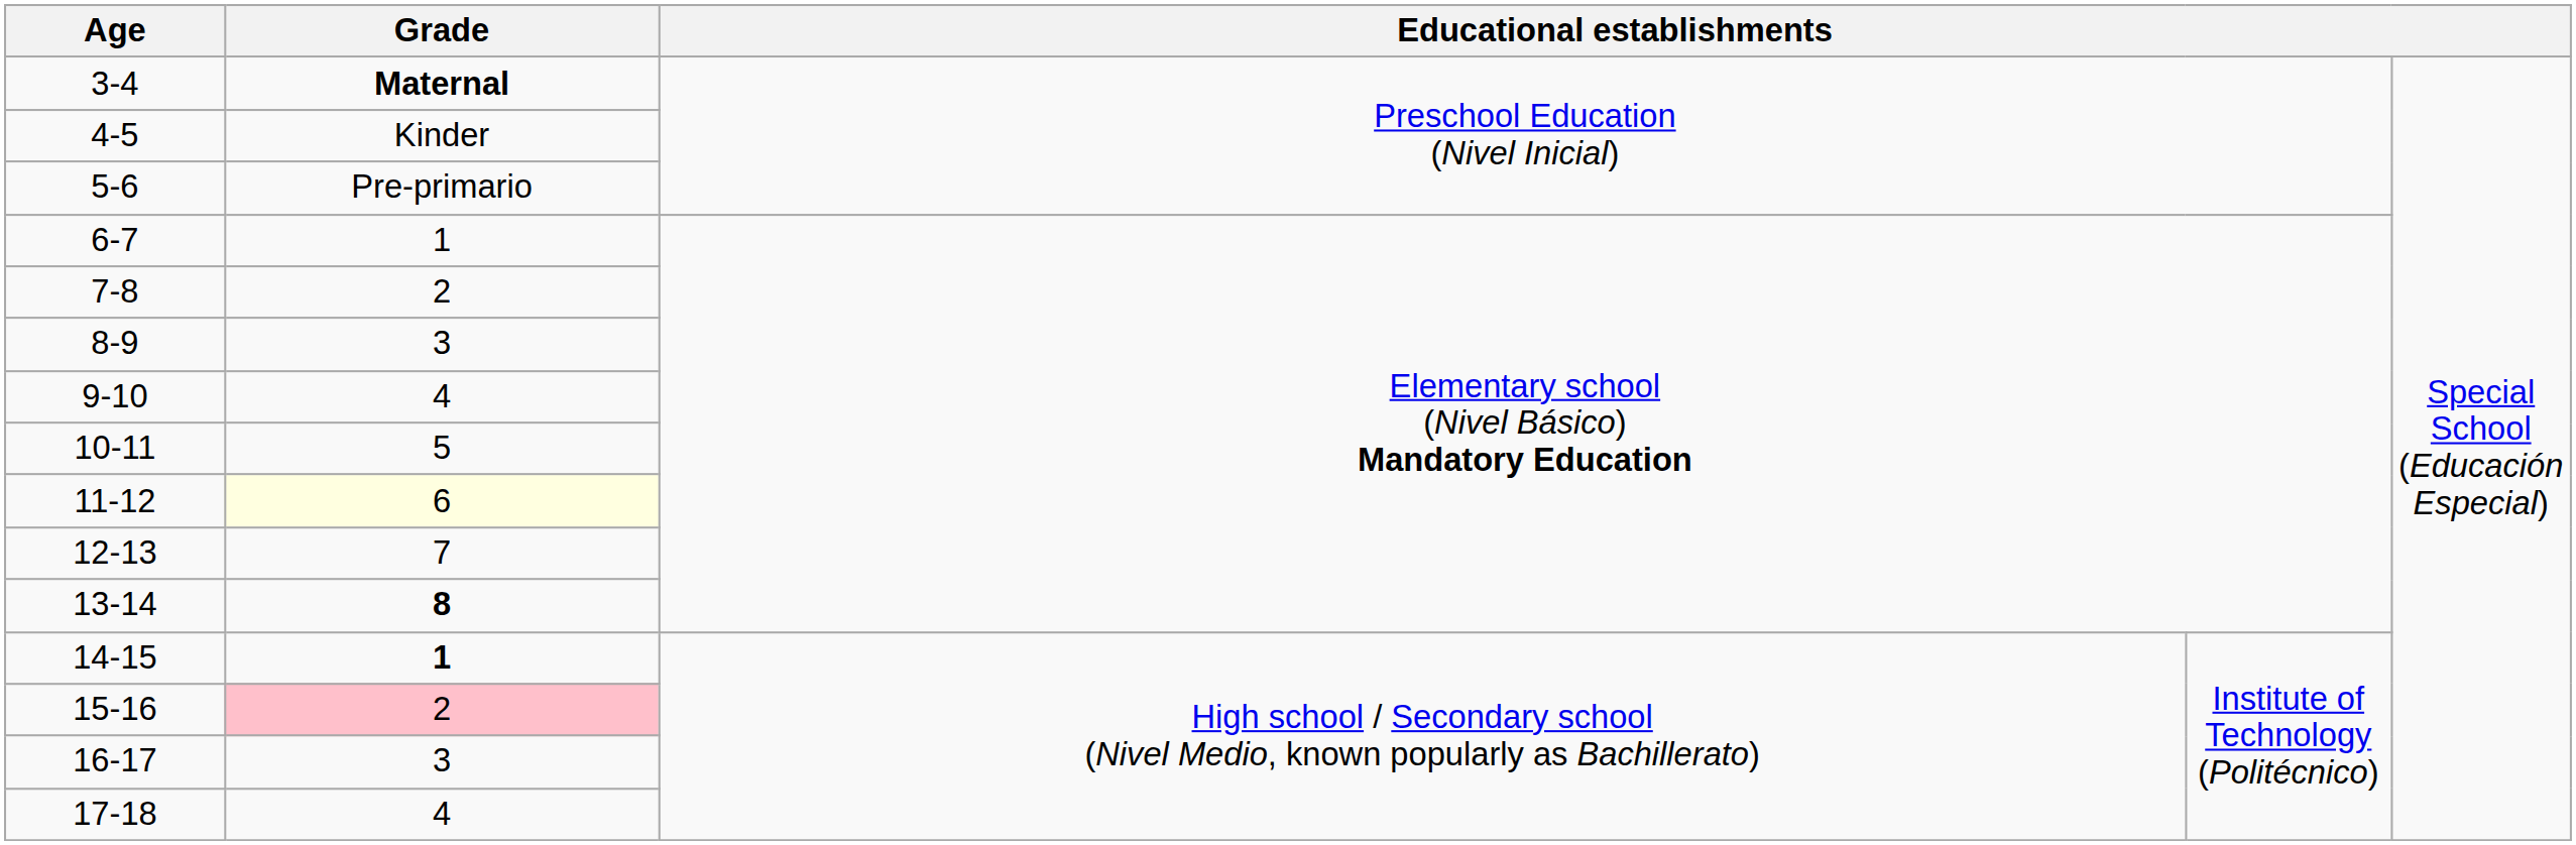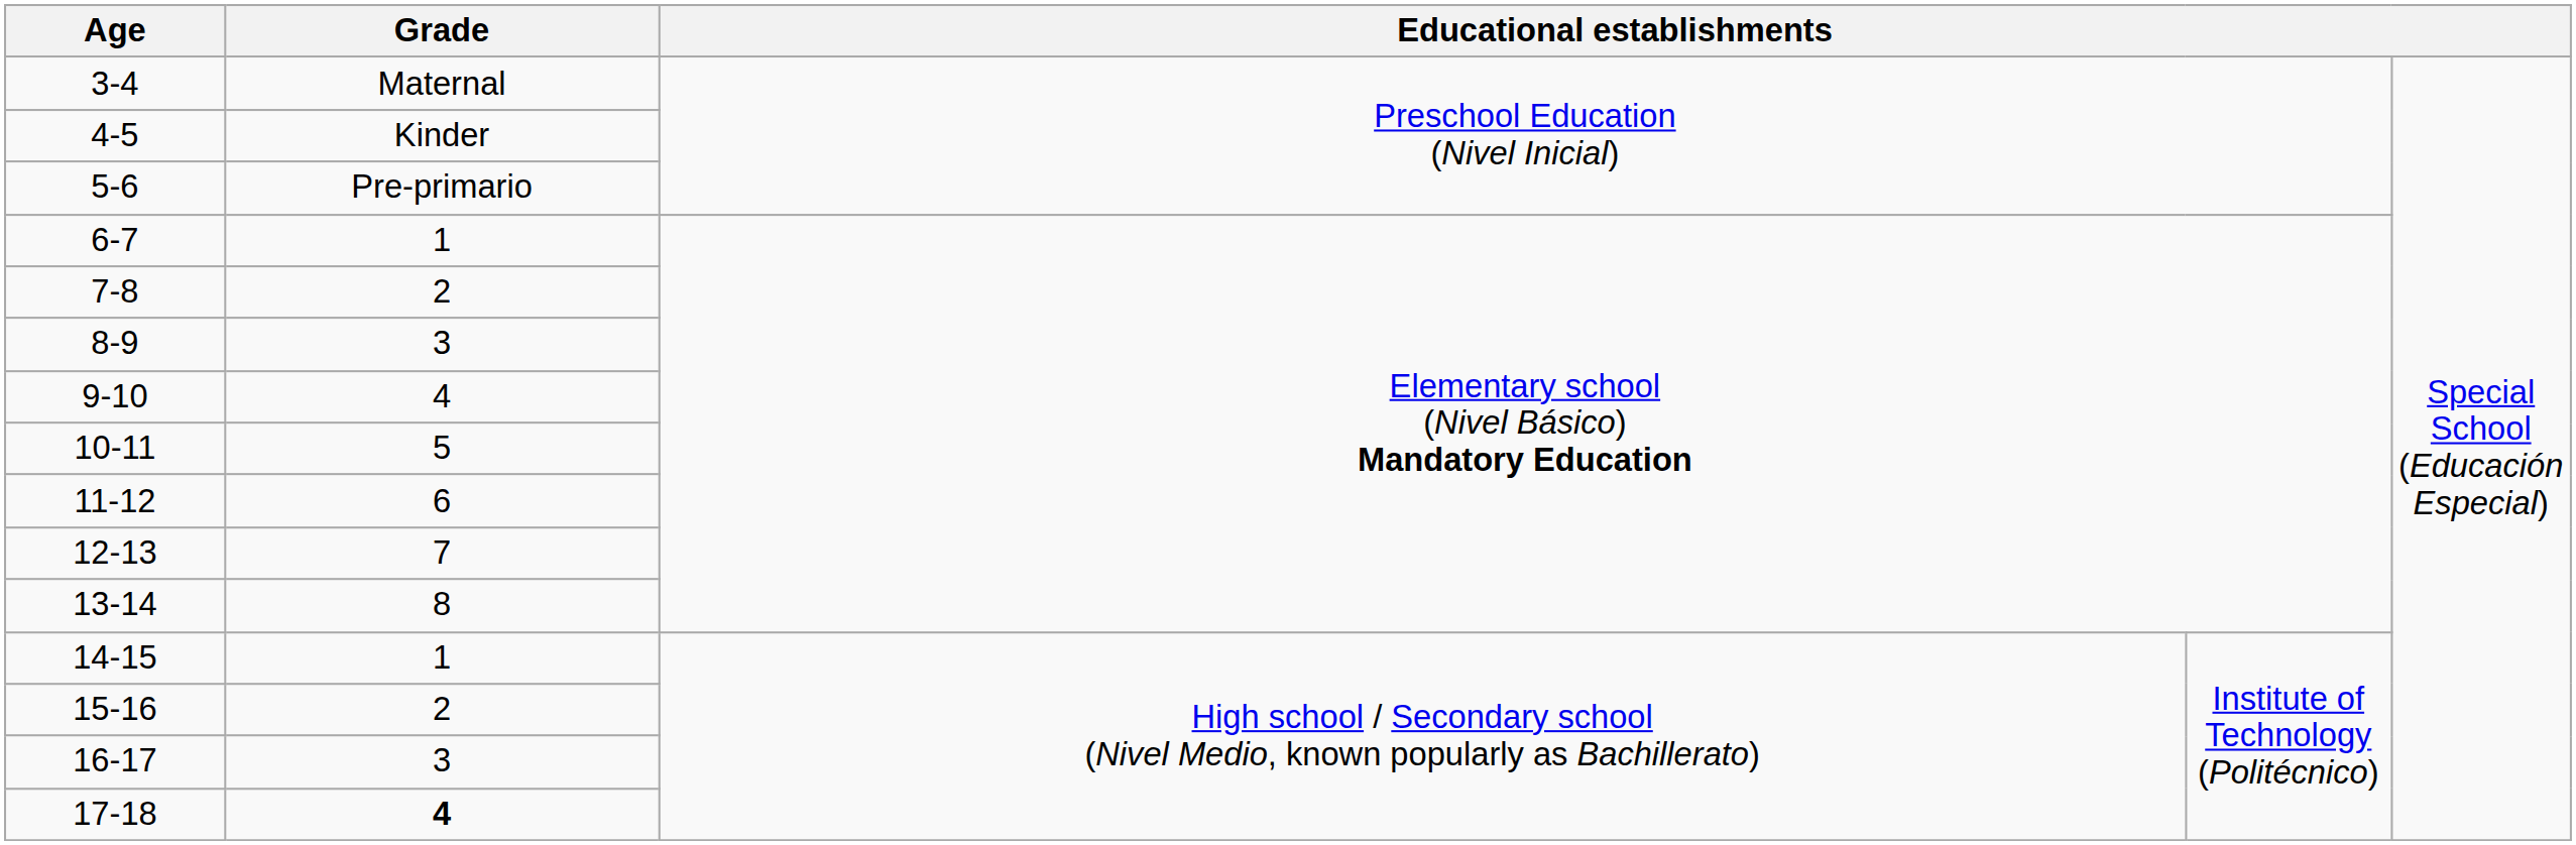3-4 | Grade: bold -> normal
11-12 | Grade: lightyellow background -> no background
13-14 | Grade: bold -> normal
14-15 | Grade: bold -> normal
15-16 | Grade: pink background -> no background
17-18 | Grade: normal -> bold
